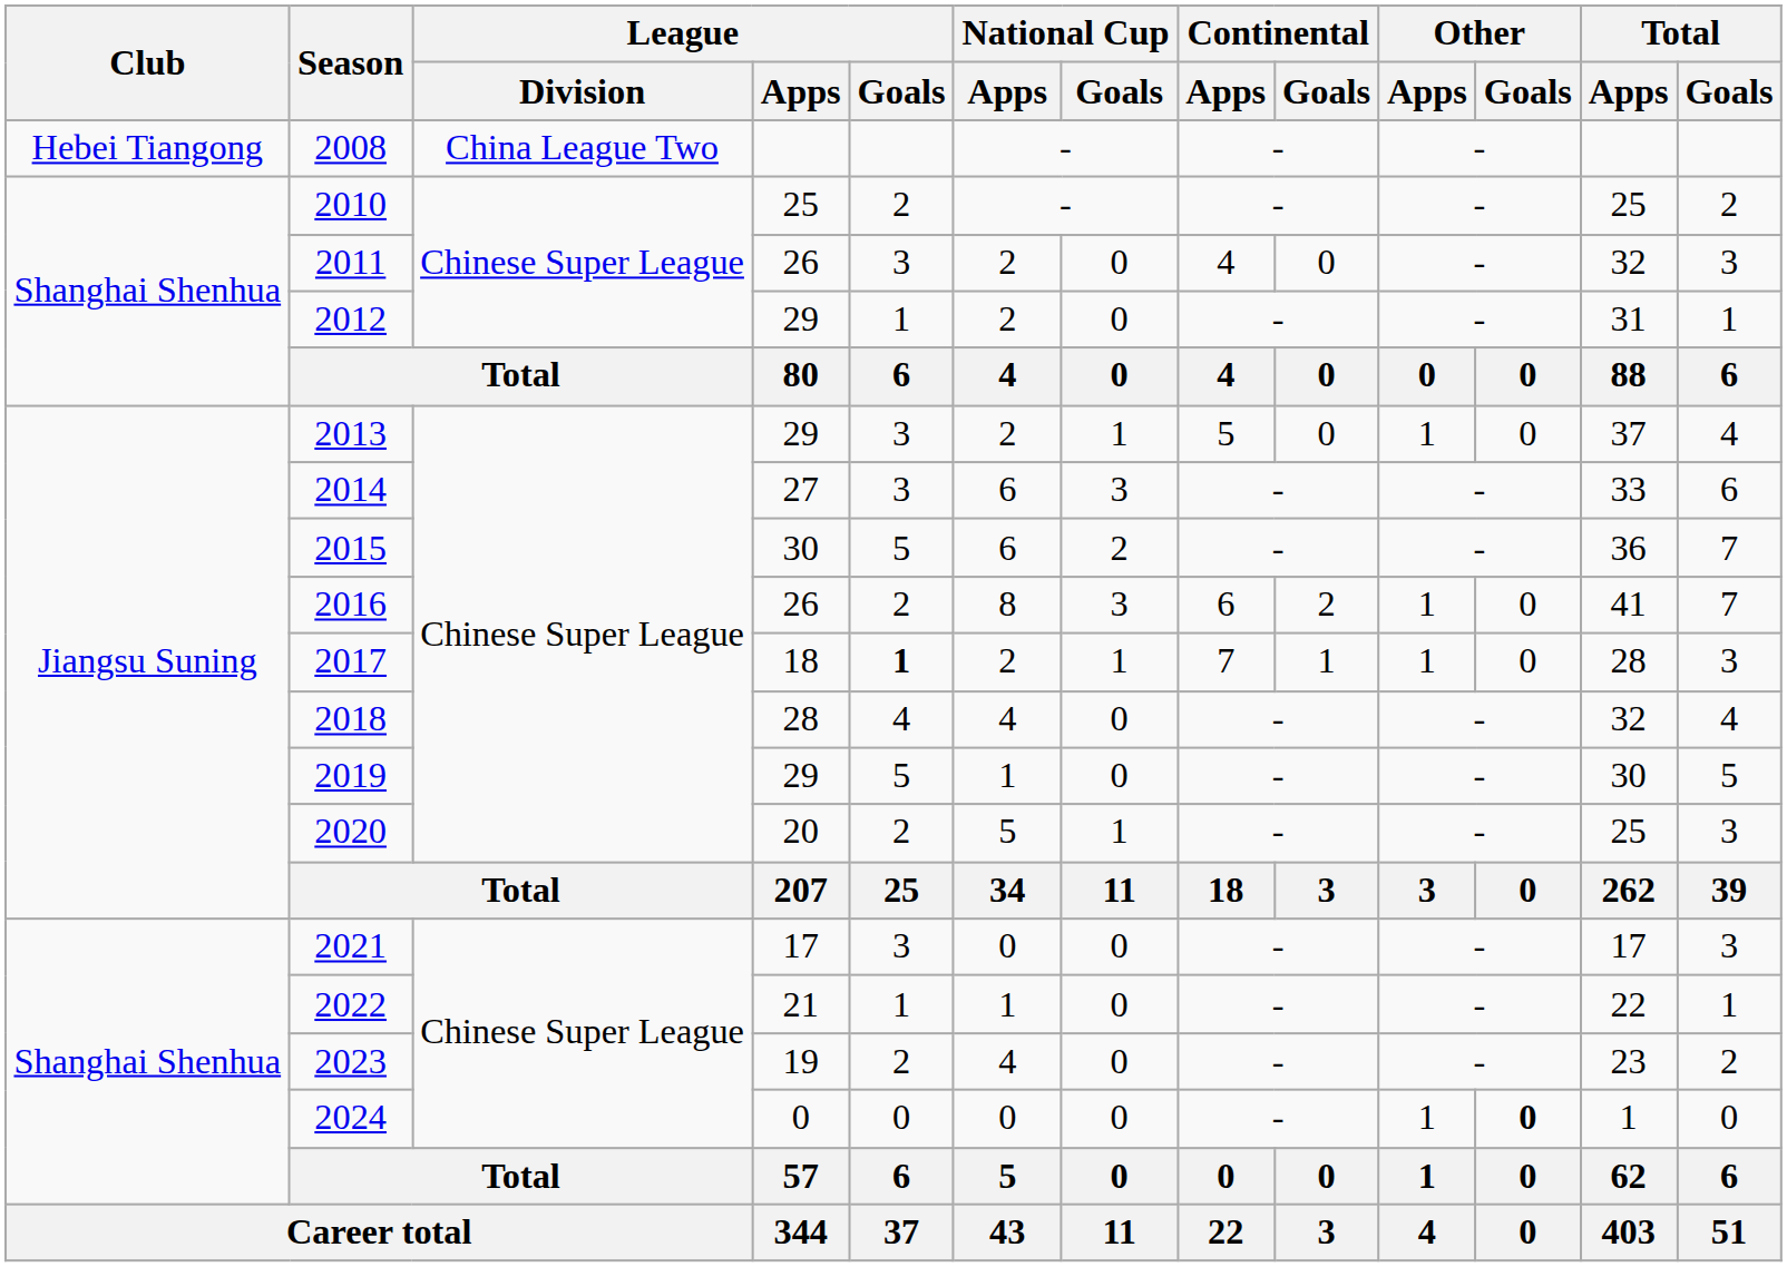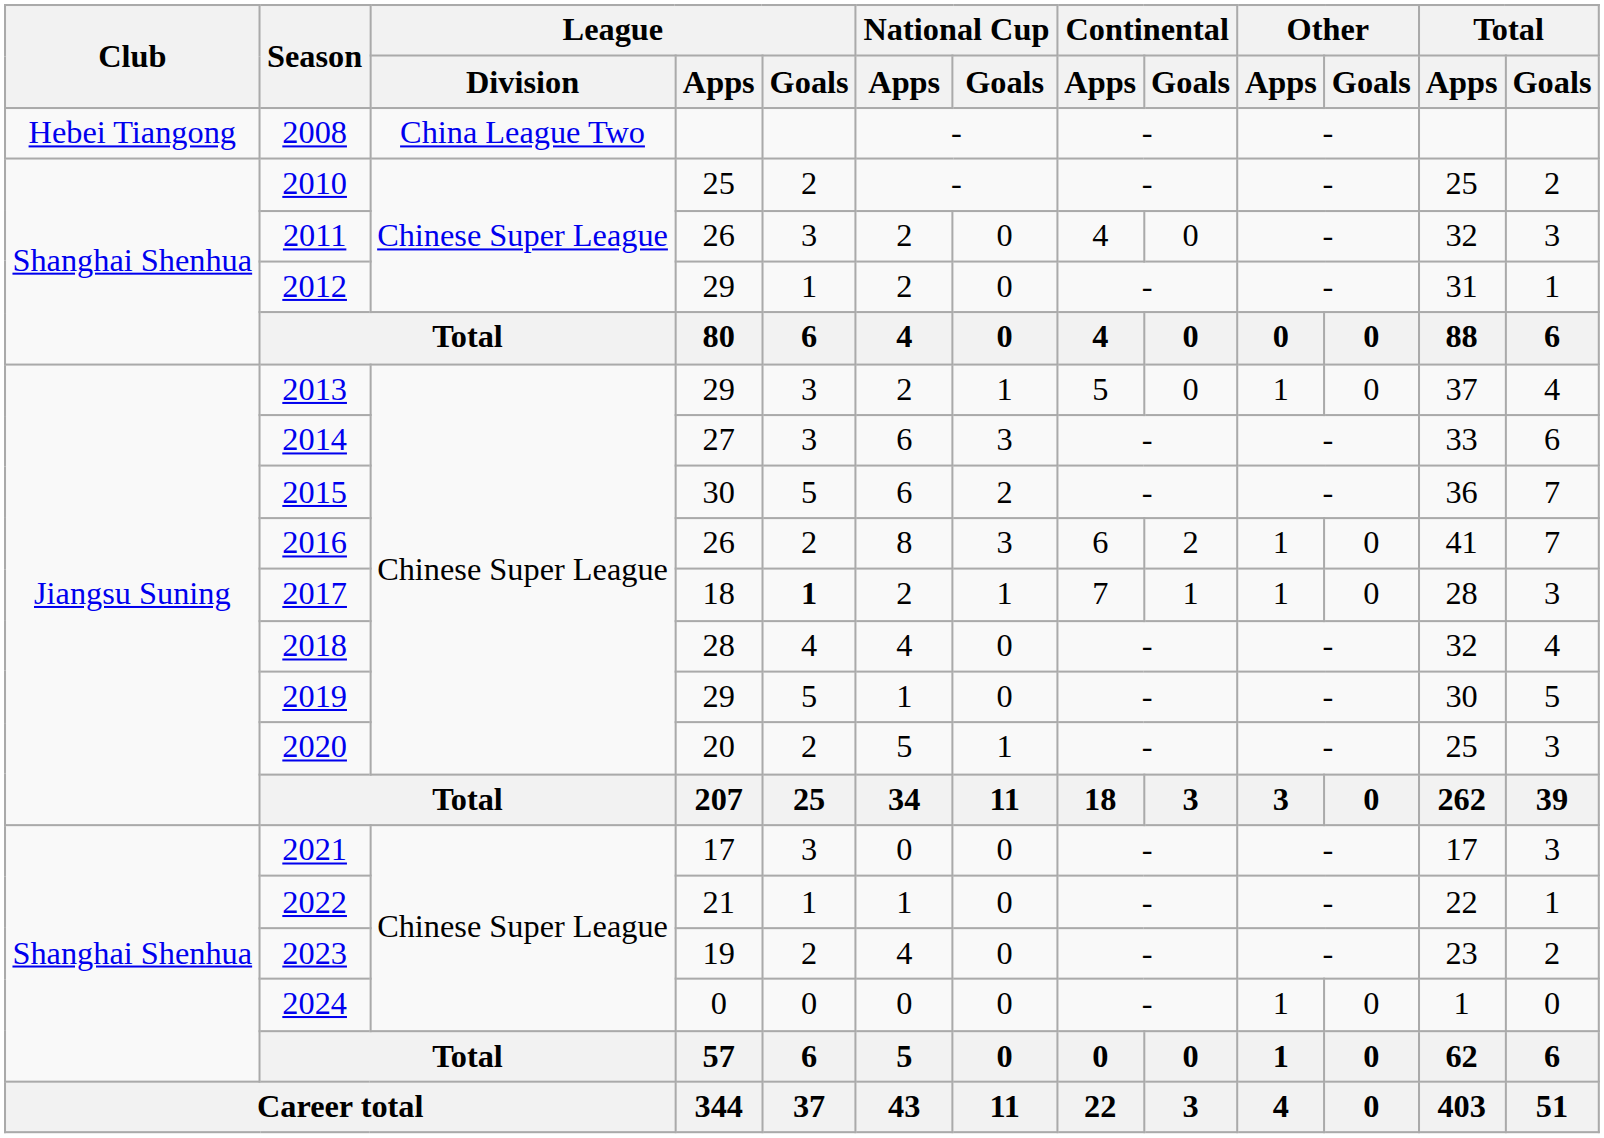2024 | Other / Goals: bold -> normal
